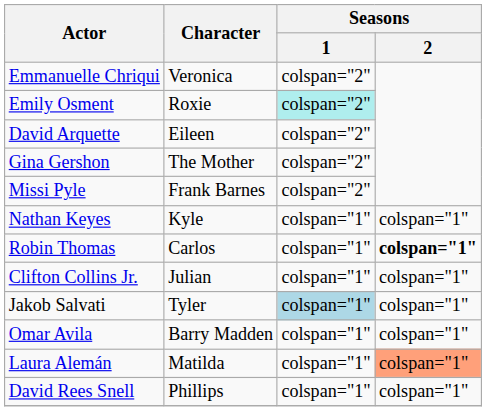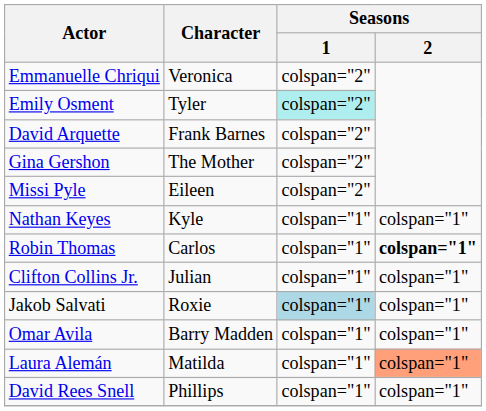Emily Osment | Character: Roxie -> Tyler
David Arquette | Character: Eileen -> Frank Barnes
Missi Pyle | Character: Frank Barnes -> Eileen
Jakob Salvati | Character: Tyler -> Roxie
